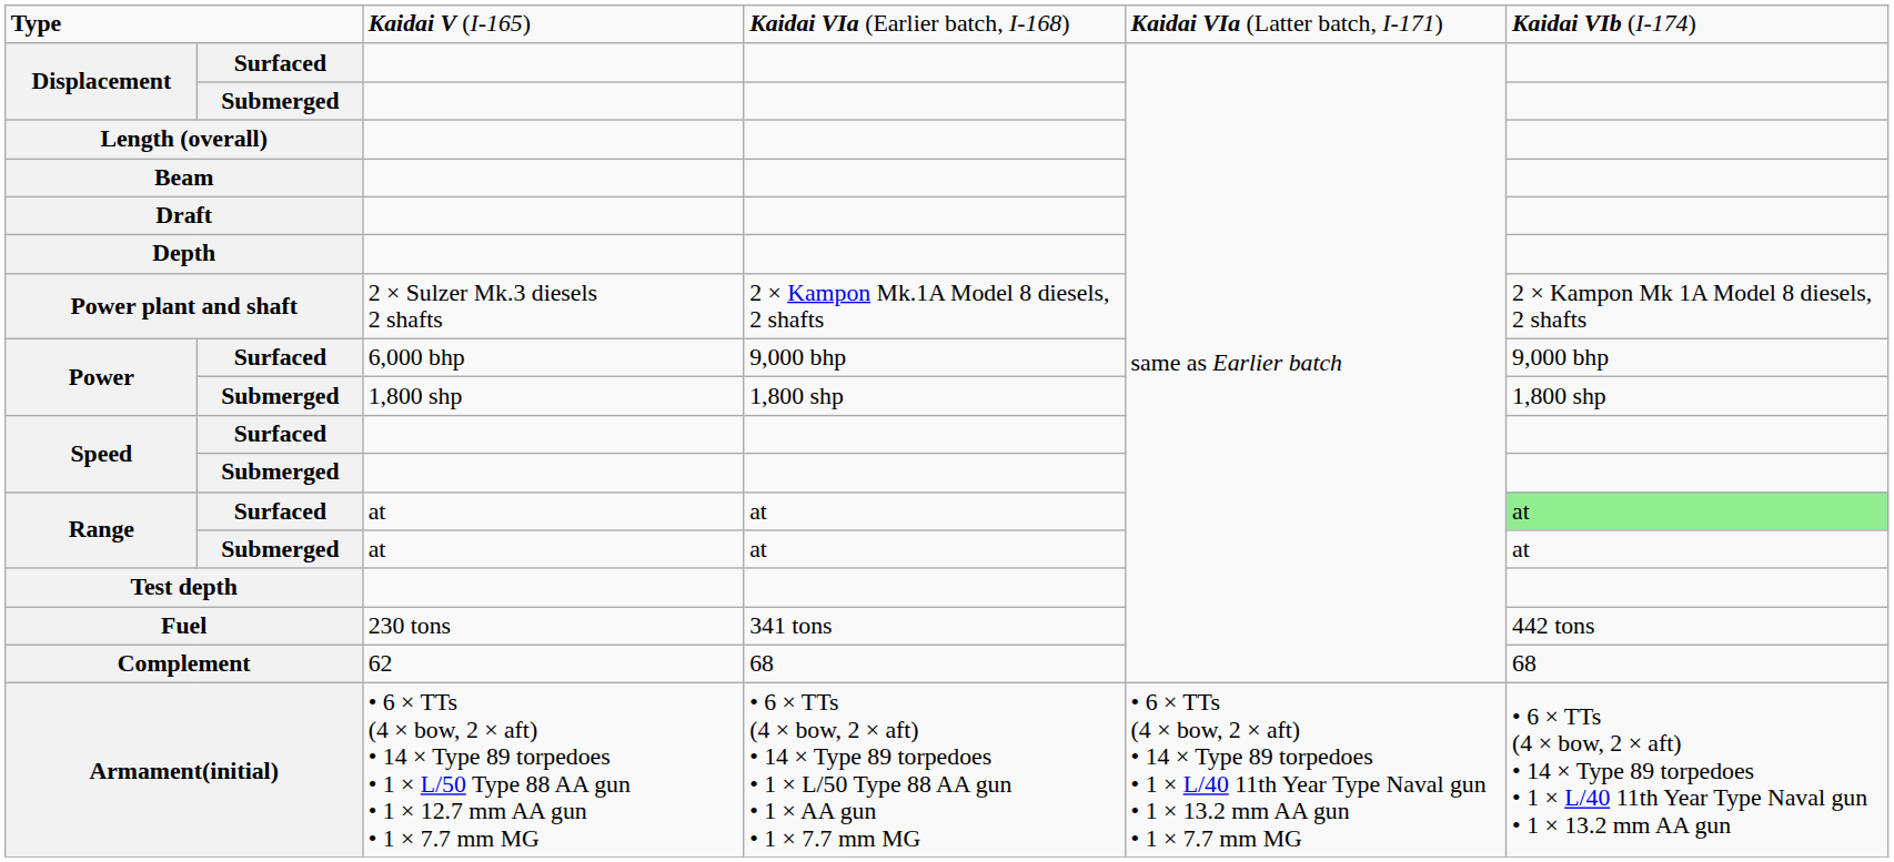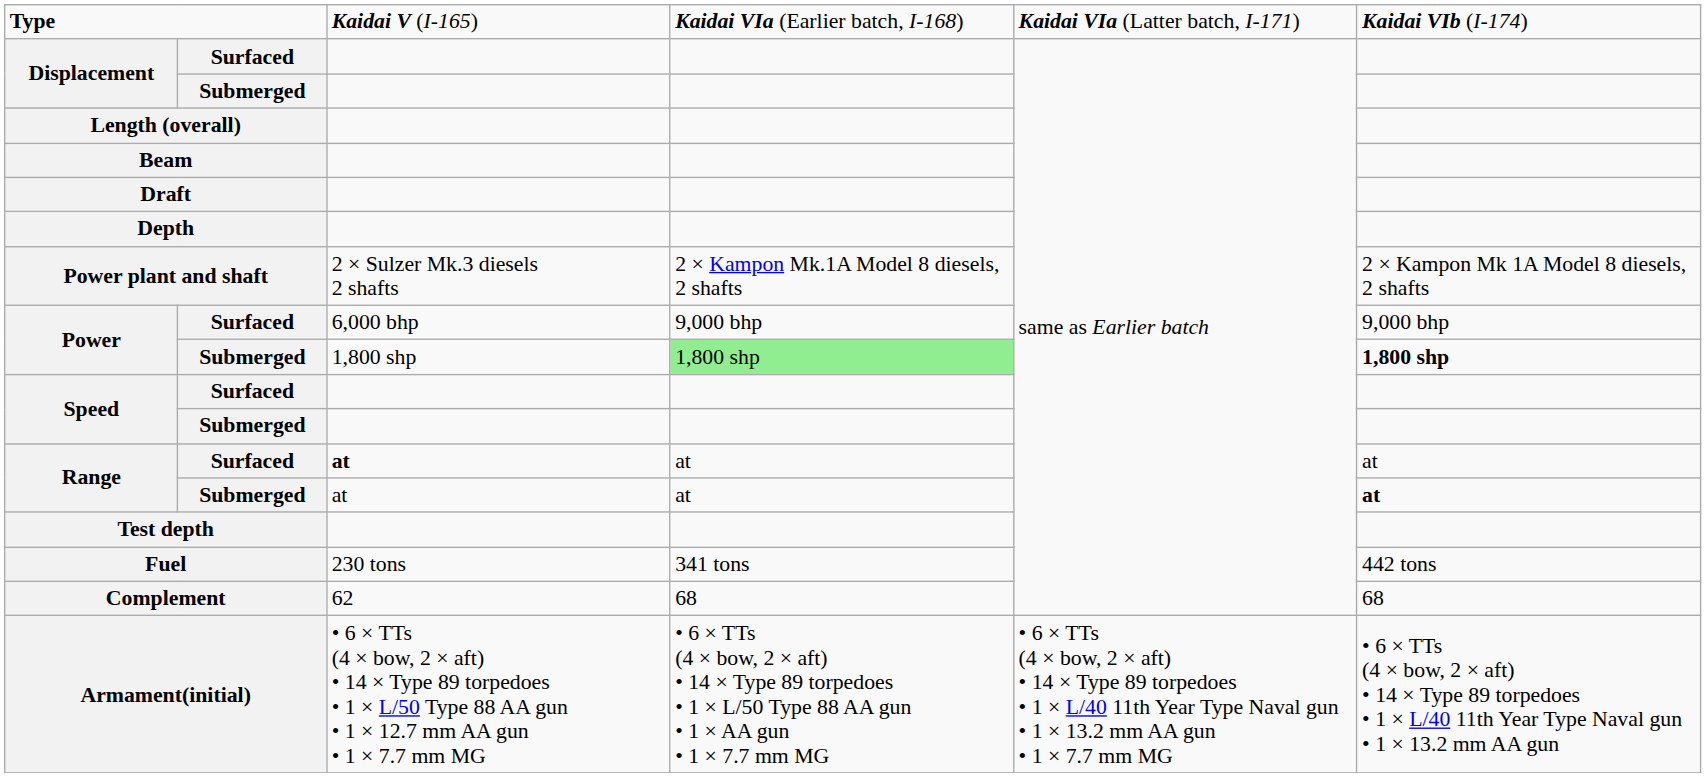Power / Submerged | column 4: no background -> lightgreen background
Power / Submerged | column 6: normal -> bold
Range / Surfaced | column 3: normal -> bold
Range / Surfaced | column 6: lightgreen background -> no background
Range / Submerged | column 6: normal -> bold
